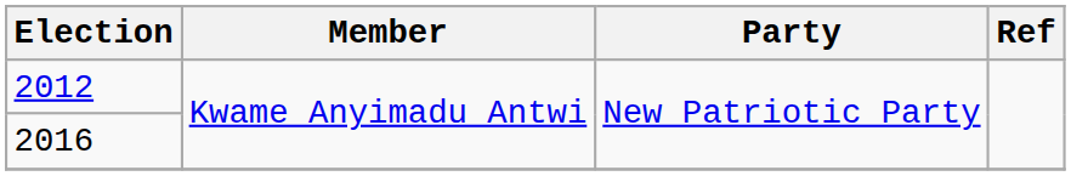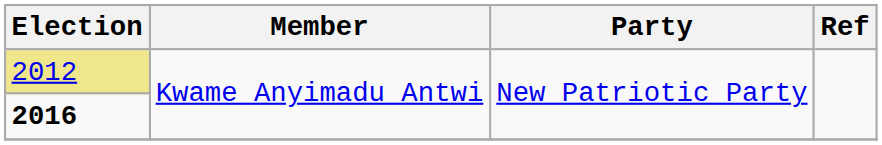2012 | Election: no background -> khaki background
2016 | Election: normal -> bold
